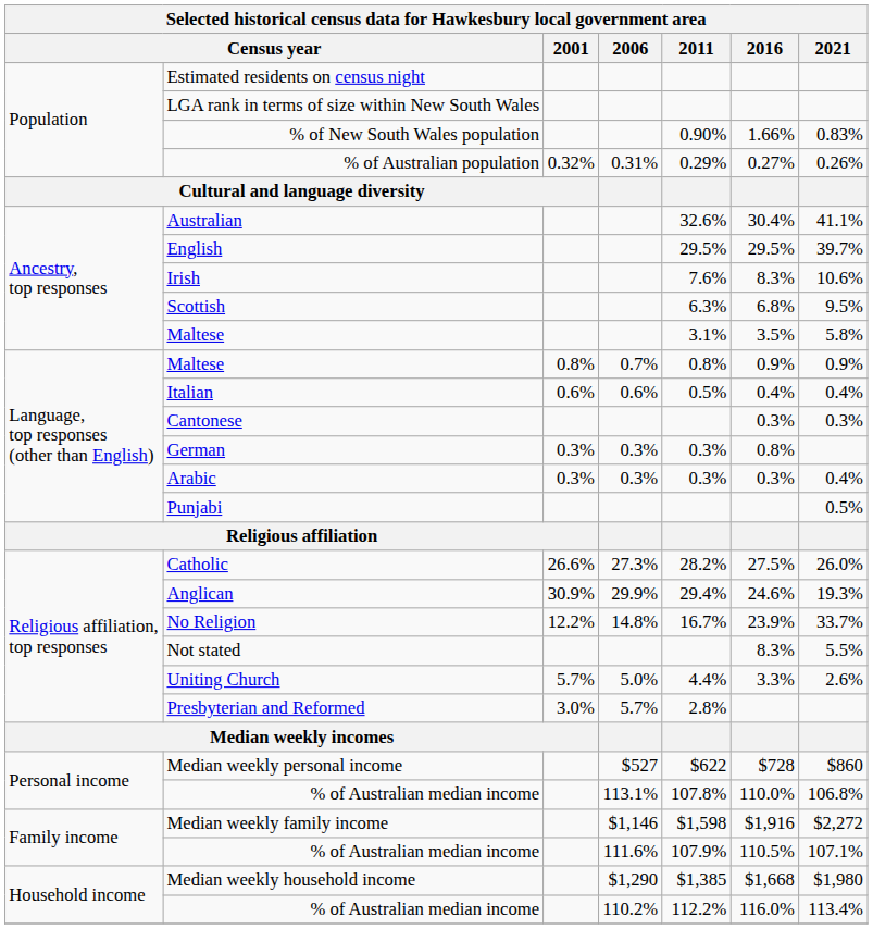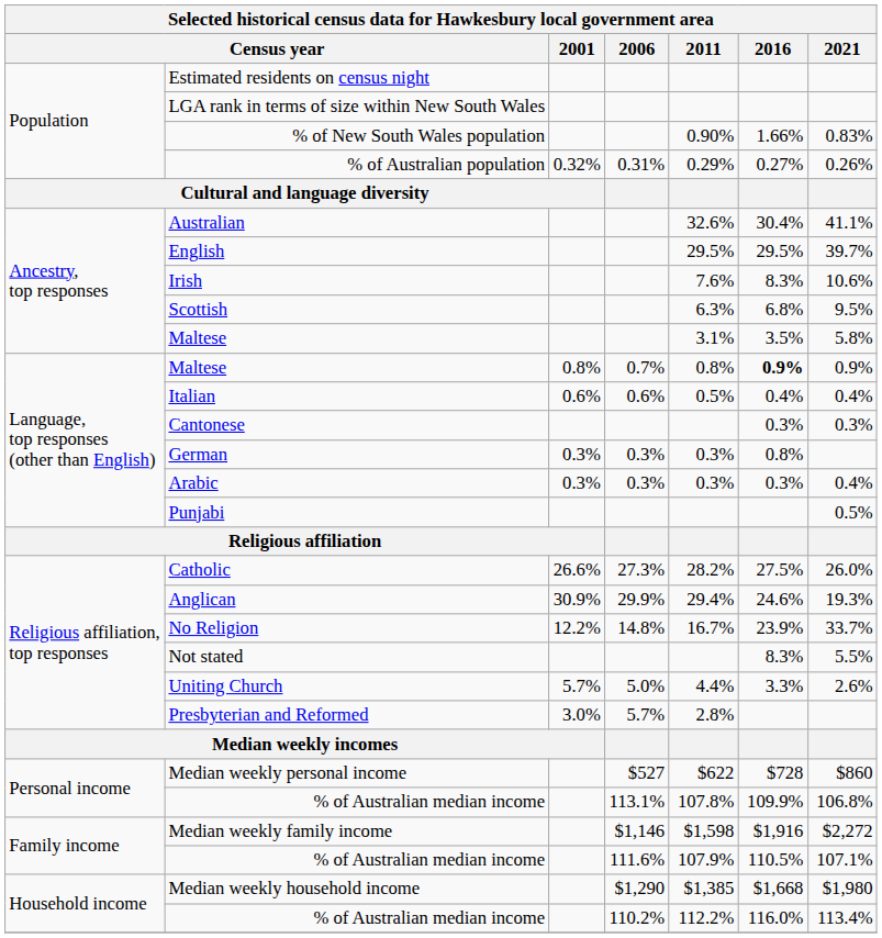Maltese / 0.7% | 2016: normal -> bold
% of Australian median income / 113.1% | 2016: 110.0% -> 109.9%
